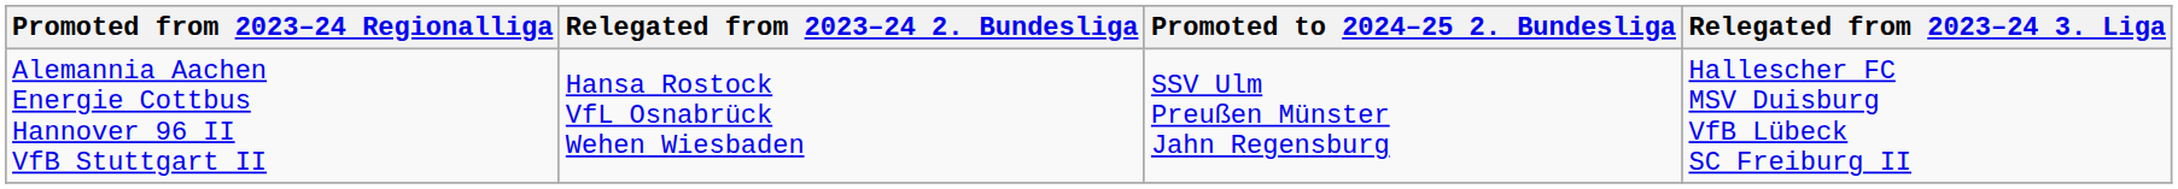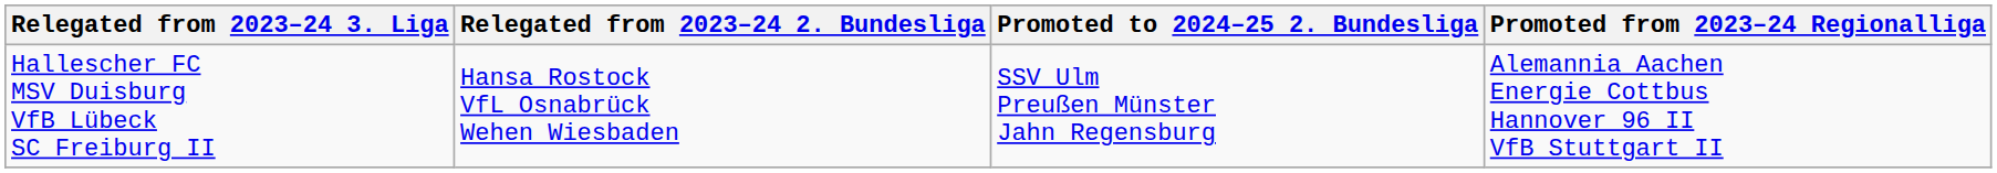columns swapped: Promoted from 2023–24 Regionalliga <-> Relegated from 2023–24 3. Liga
